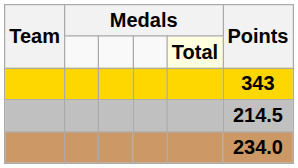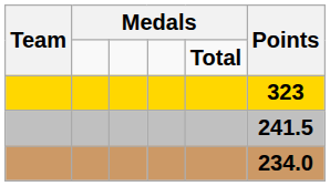row 2 | column 5: lightyellow background -> no background
row 3 | Points: 343 -> 323
row 4 | Points: 214.5 -> 241.5
